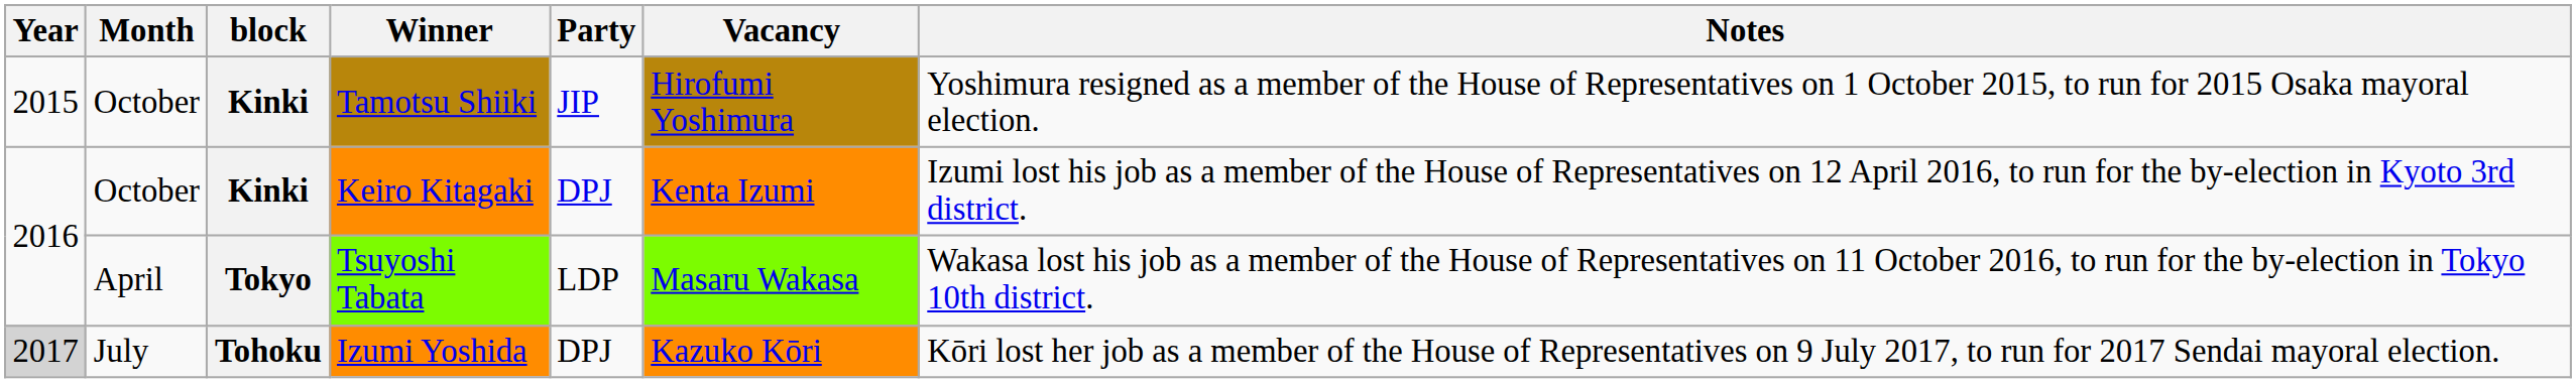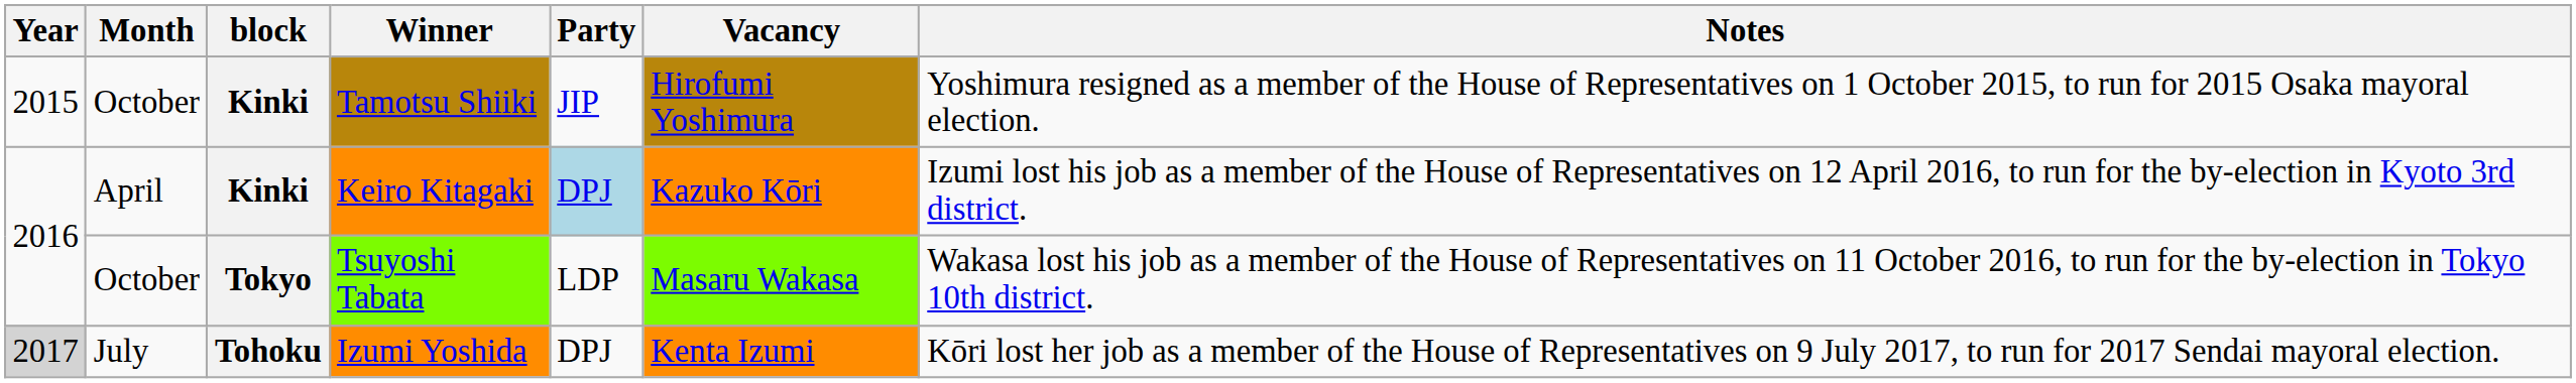Keiro Kitagaki | Month: October -> April
Keiro Kitagaki | Party: no background -> lightblue background
Keiro Kitagaki | Vacancy: Kenta Izumi -> Kazuko Kōri
Tsuyoshi Tabata | Month: April -> October
Izumi Yoshida | Vacancy: Kazuko Kōri -> Kenta Izumi
